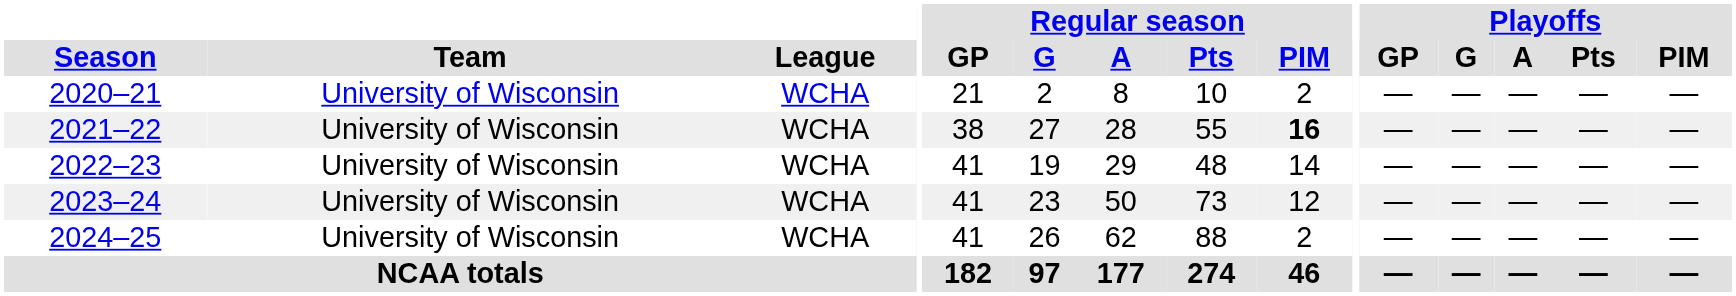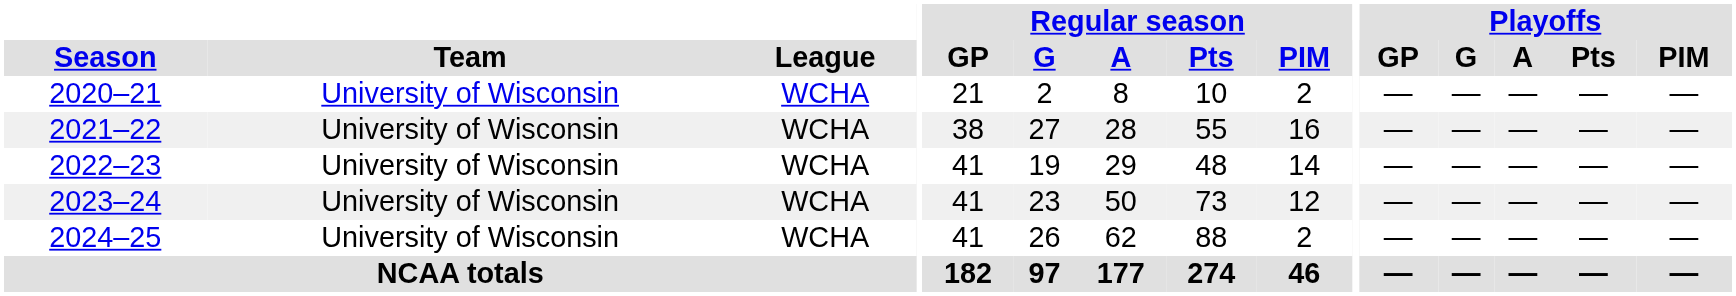2021–22 | Regular season / PIM: bold -> normal
